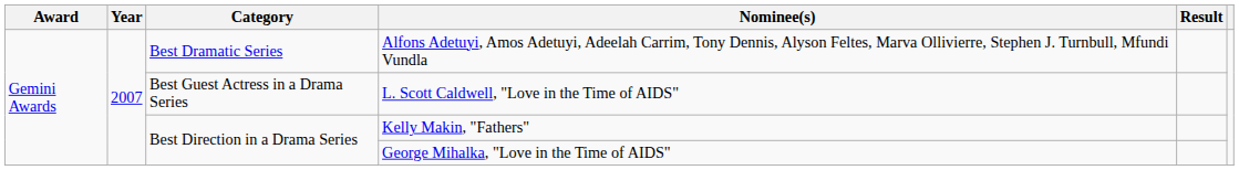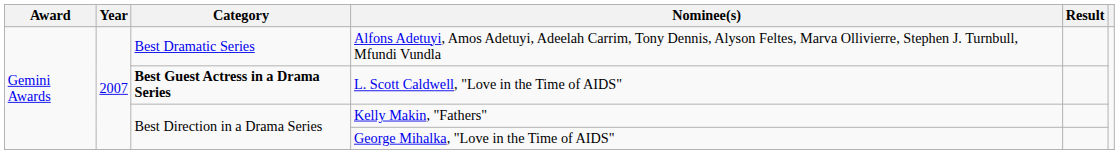L. Scott Caldwell, "Love in the Time of AIDS" | Category: normal -> bold
